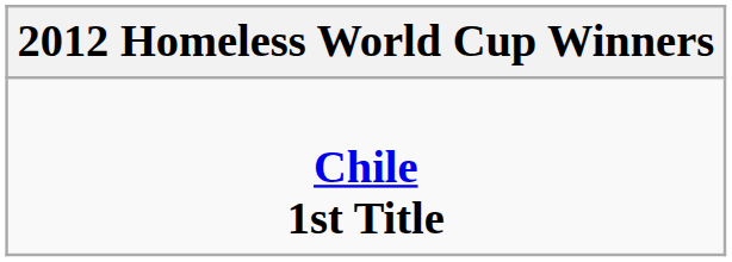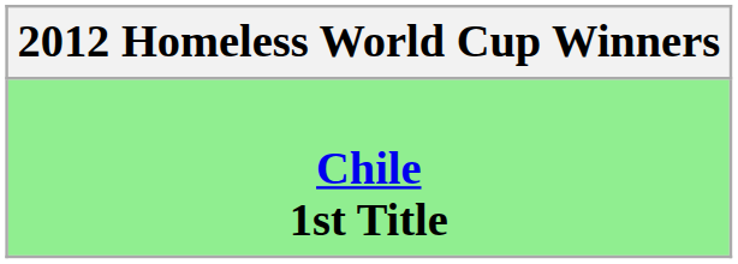row 2 | column 1: no background -> lightgreen background
